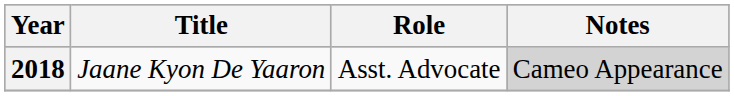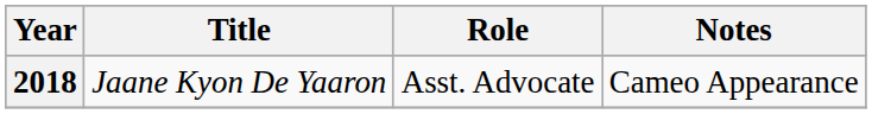2018 | Notes: lightgrey background -> no background
